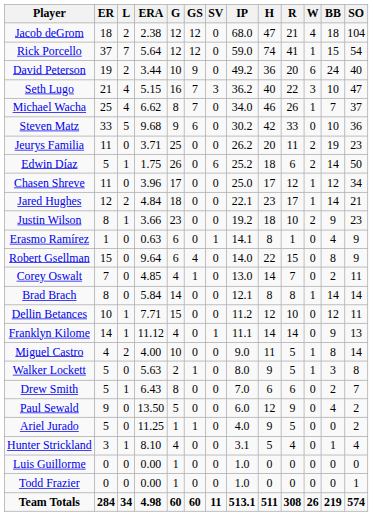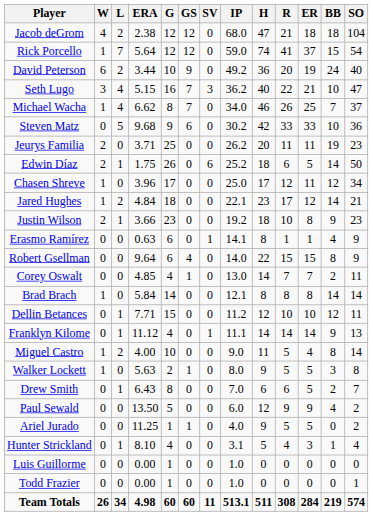columns swapped: W <-> ER
